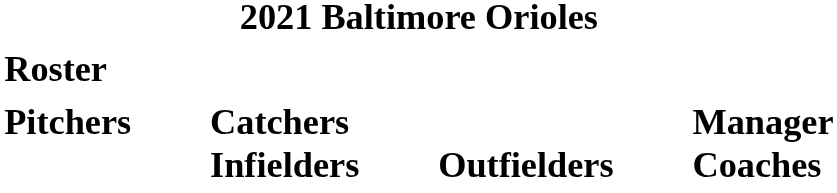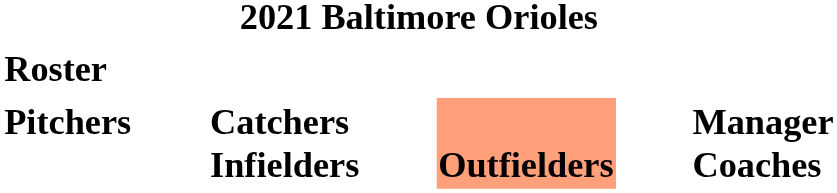Pitchers | column 3: no background -> lightsalmon background
